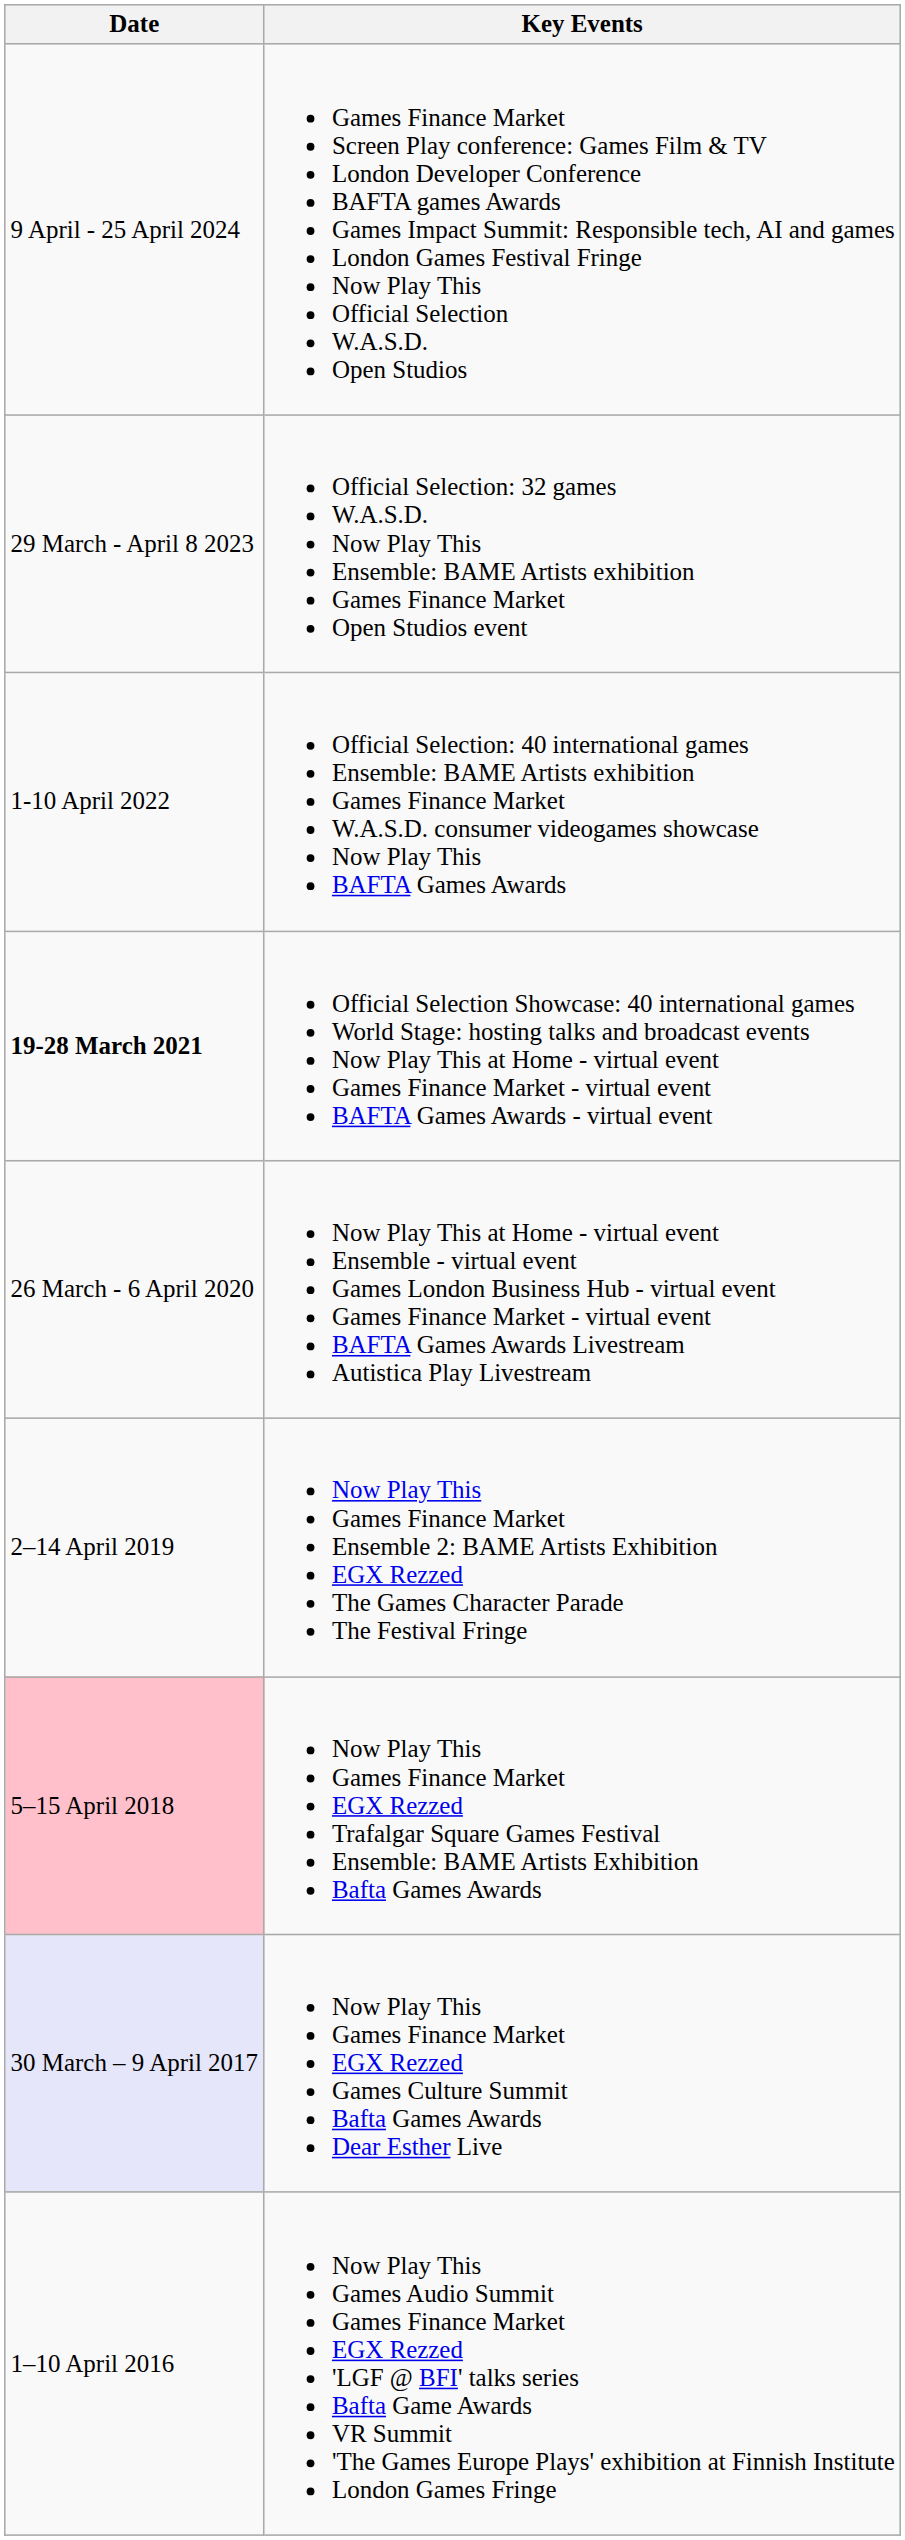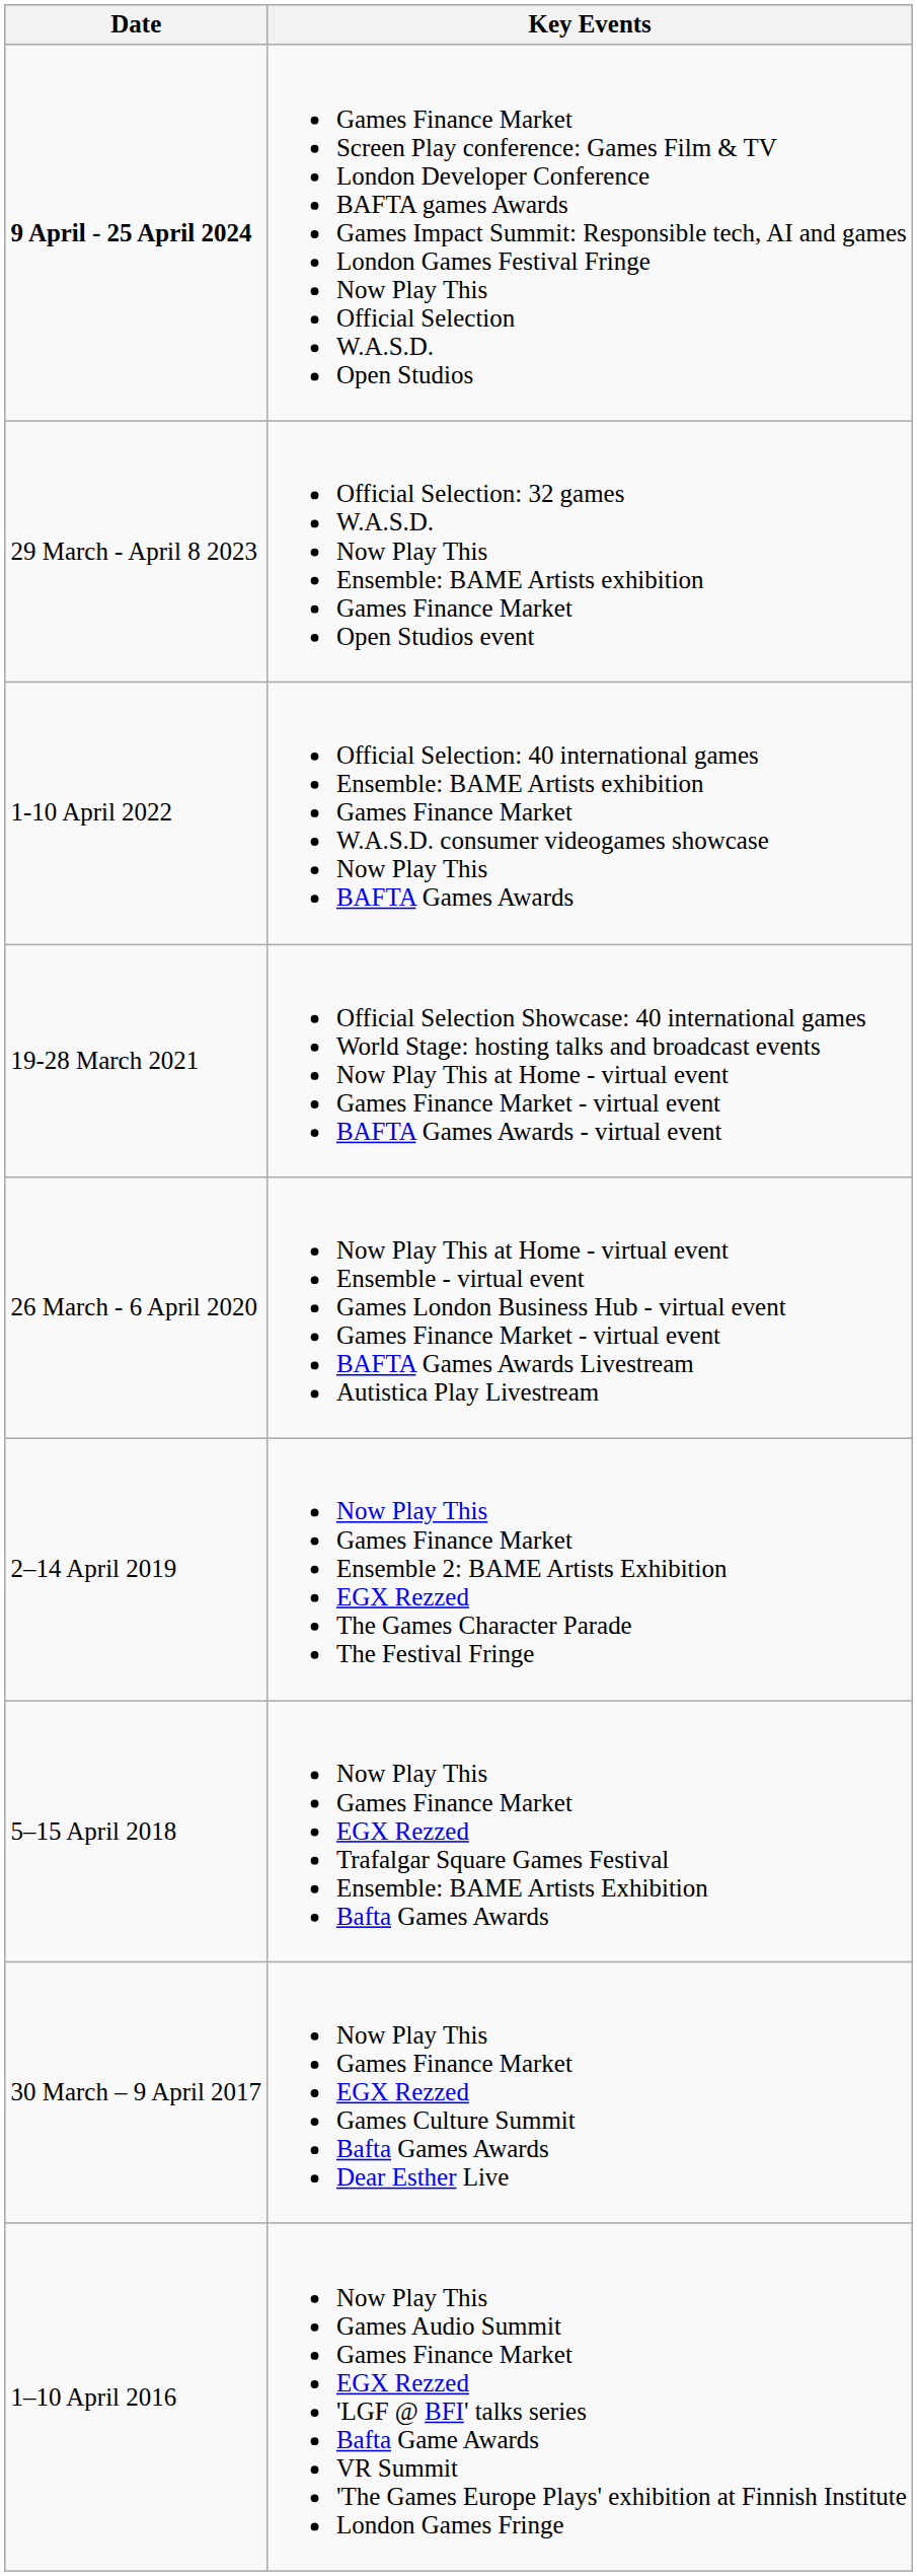9 April - 25 April 2024 | Date: normal -> bold
19-28 March 2021 | Date: bold -> normal
5–15 April 2018 | Date: pink background -> no background
30 March – 9 April 2017 | Date: lavender background -> no background
